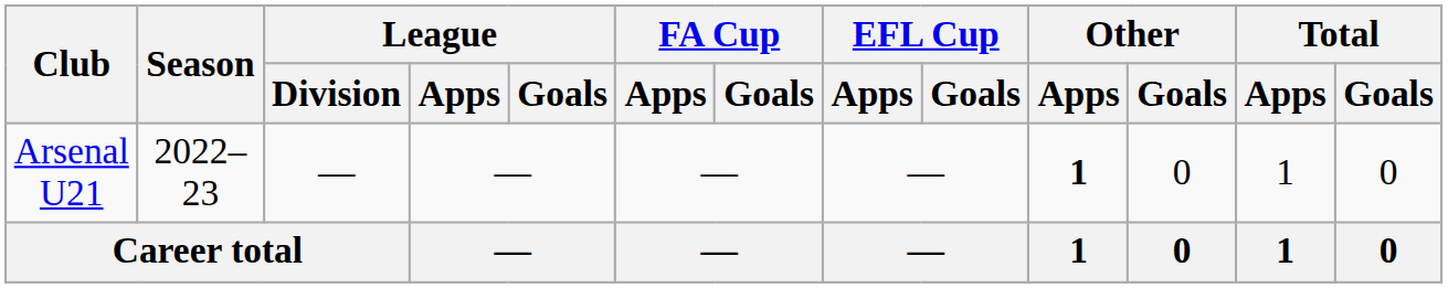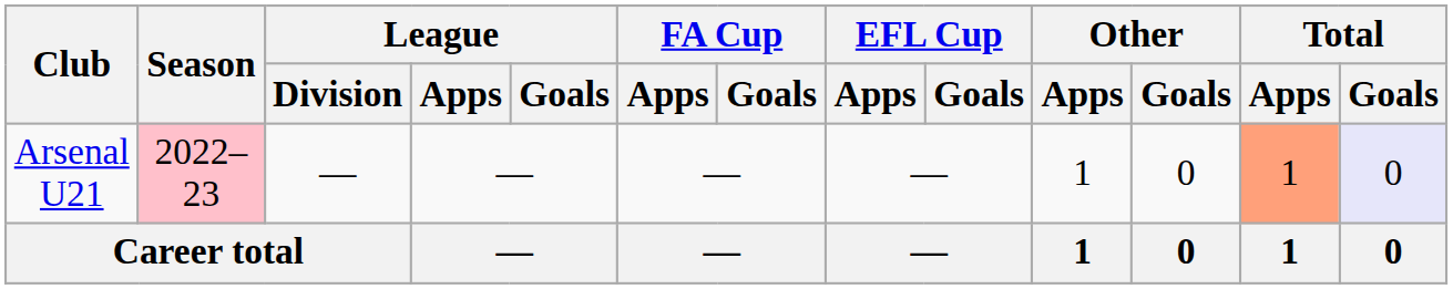Arsenal U21 | Season: no background -> pink background
Arsenal U21 | Other / Apps: bold -> normal
Arsenal U21 | Total / Apps: no background -> lightsalmon background
Arsenal U21 | Total / Goals: no background -> lavender background
